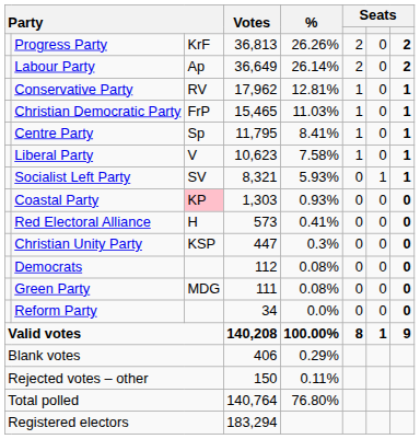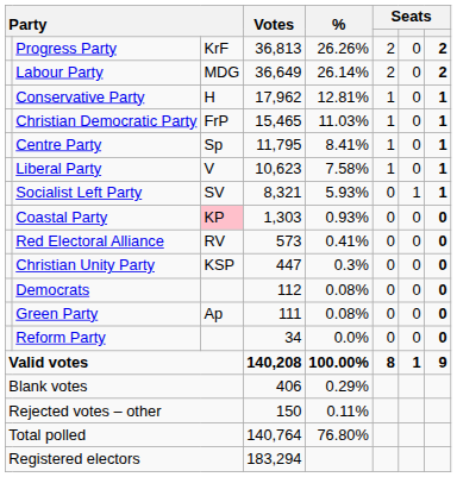Labour Party | column 3: Ap -> MDG
Conservative Party | column 3: RV -> H
Red Electoral Alliance | column 3: H -> RV
Green Party | column 3: MDG -> Ap
